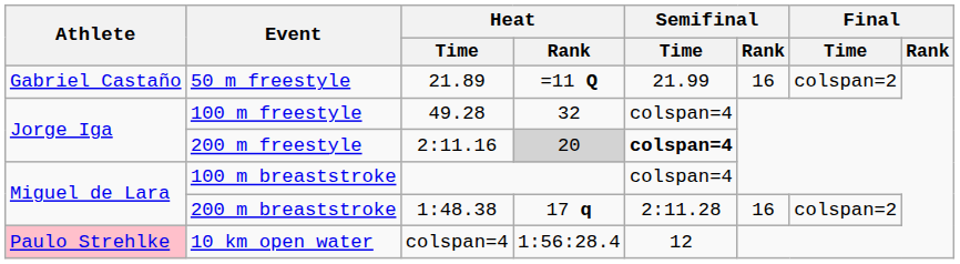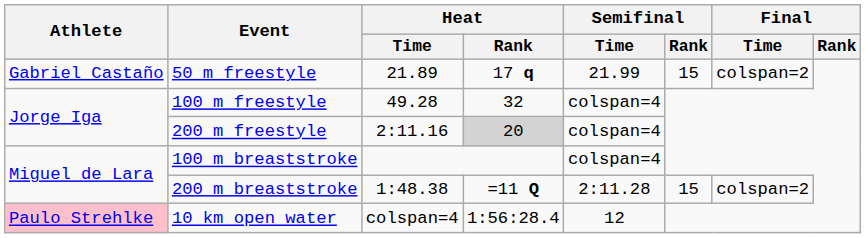50 m freestyle | Heat / Rank: =11 Q -> 17 q
50 m freestyle | Semifinal / Rank: 16 -> 15
200 m freestyle | Semifinal / Time: bold -> normal
200 m breaststroke | Heat / Rank: 17 q -> =11 Q
200 m breaststroke | Semifinal / Rank: 16 -> 15
